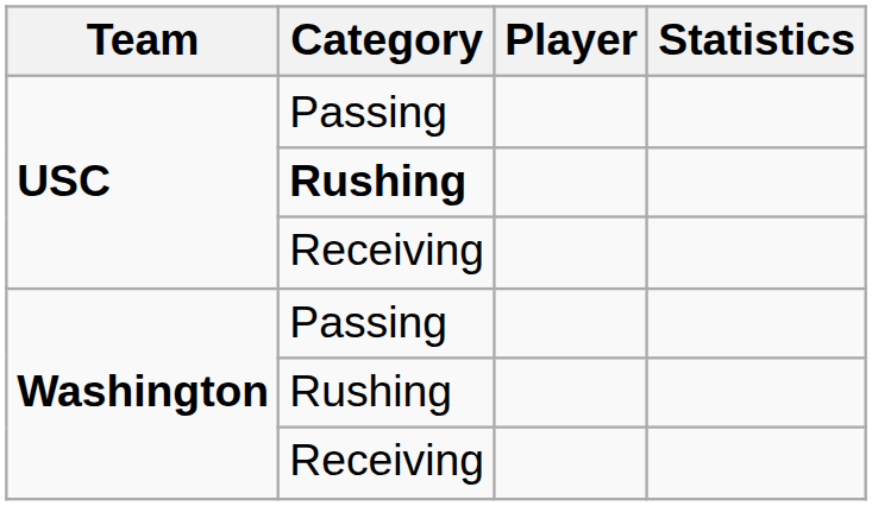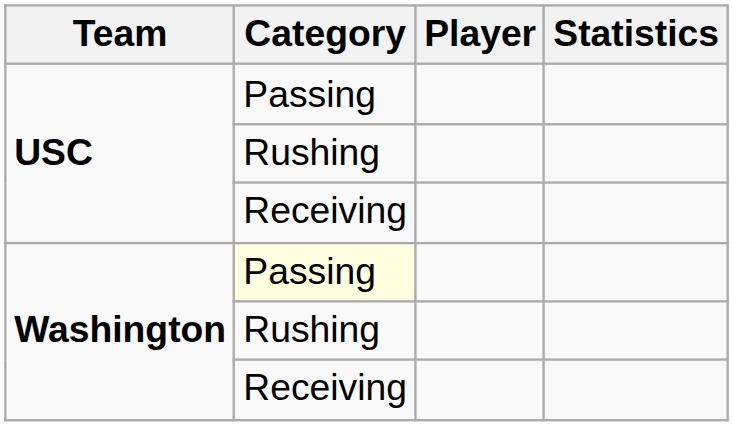USC / Rushing | Category: bold -> normal
Washington / Passing | Category: no background -> lightyellow background
